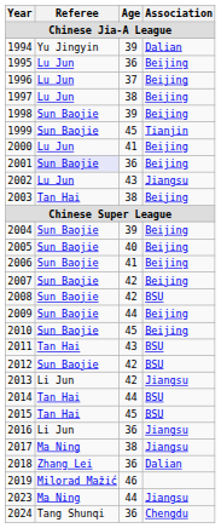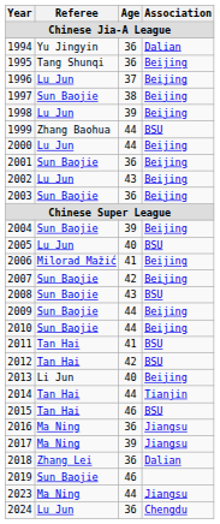1994 | Age: 39 -> 36
1995 | Referee: Lu Jun -> Tang Shunqi
1997 | Referee: Lu Jun -> Sun Baojie
1998 | Referee: Sun Baojie -> Lu Jun
1999 | Referee: Sun Baojie -> Zhang Baohua
1999 | Age: 45 -> 44
1999 | Association: Tianjin -> BSU
2000 | Age: 41 -> 44
2001 | Referee: lavender background -> no background
2002 | Association: Jiangsu -> Beijing
2003 | Referee: Tan Hai -> Sun Baojie
2003 | Age: 38 -> 36
2005 | Referee: Sun Baojie -> Lu Jun
2005 | Association: Beijing -> BSU
2006 | Referee: Sun Baojie -> Milorad Mažić
2008 | Age: 42 -> 43
2010 | Age: 45 -> 44
2011 | Age: 43 -> 41
2012 | Referee: Sun Baojie -> Tan Hai
2013 | Age: 42 -> 40
2013 | Association: Jiangsu -> Beijing
2014 | Association: BSU -> Tianjin
2015 | Age: 45 -> 46
2016 | Referee: Li Jun -> Ma Ning
2017 | Age: 38 -> 39
2019 | Referee: Milorad Mažić -> Sun Baojie
2024 | Referee: Tang Shunqi -> Lu Jun
